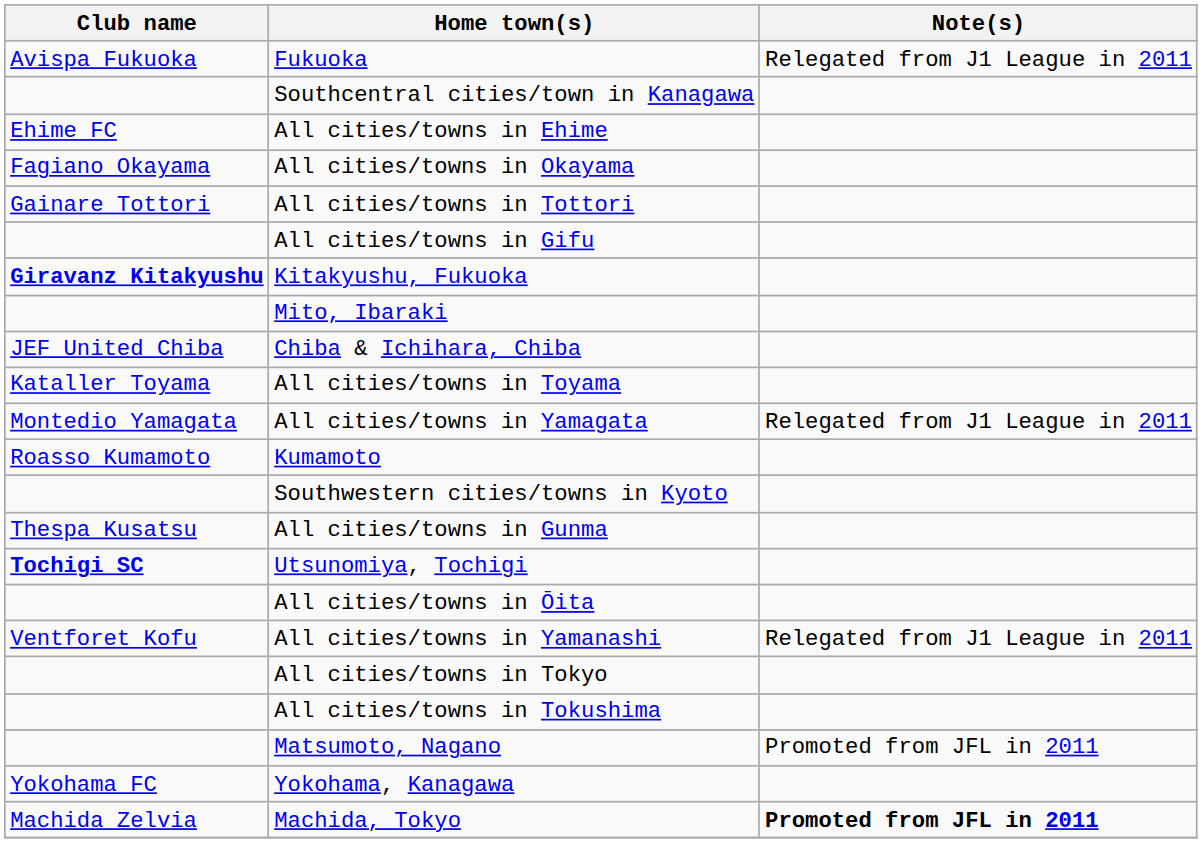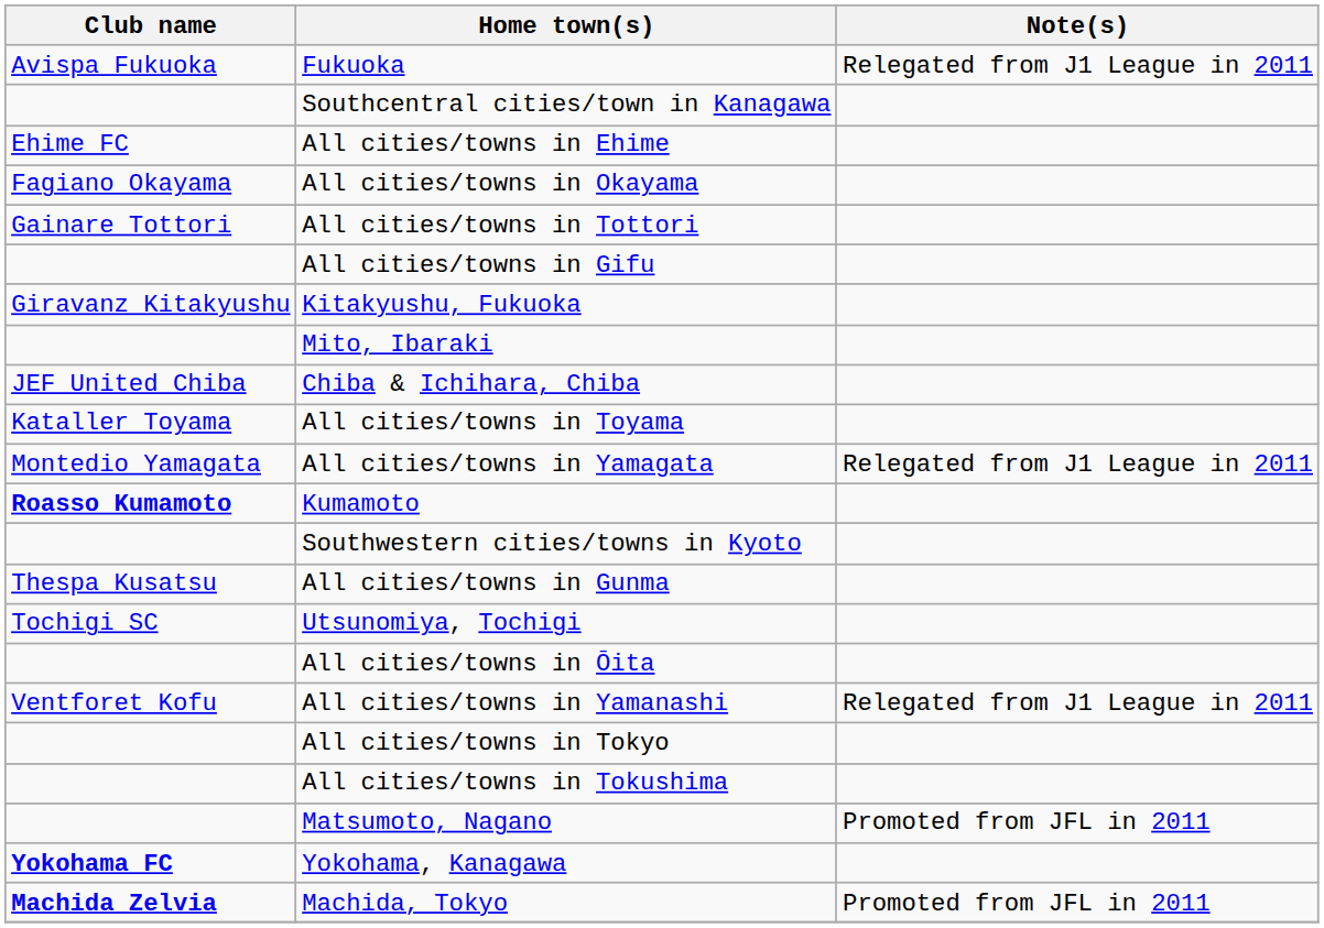Kitakyushu, Fukuoka | Club name: bold -> normal
Kumamoto | Club name: normal -> bold
Utsunomiya, Tochigi | Club name: bold -> normal
Yokohama, Kanagawa | Club name: normal -> bold
Machida, Tokyo | Club name: normal -> bold
Machida, Tokyo | Note(s): bold -> normal
